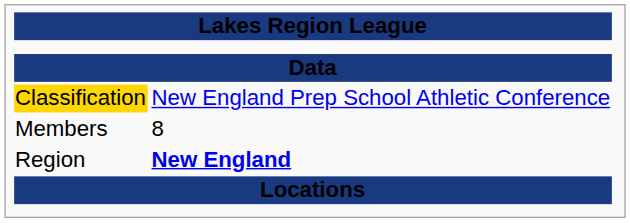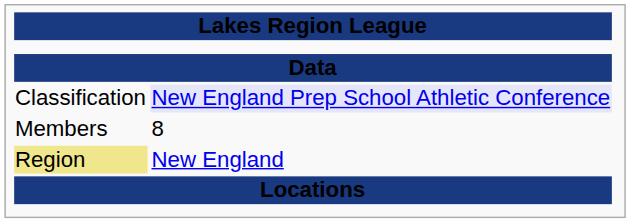Classification | column 1: gold background -> no background
Classification | column 2: no background -> lavender background
Region | column 1: no background -> khaki background
Region | column 2: bold -> normal
